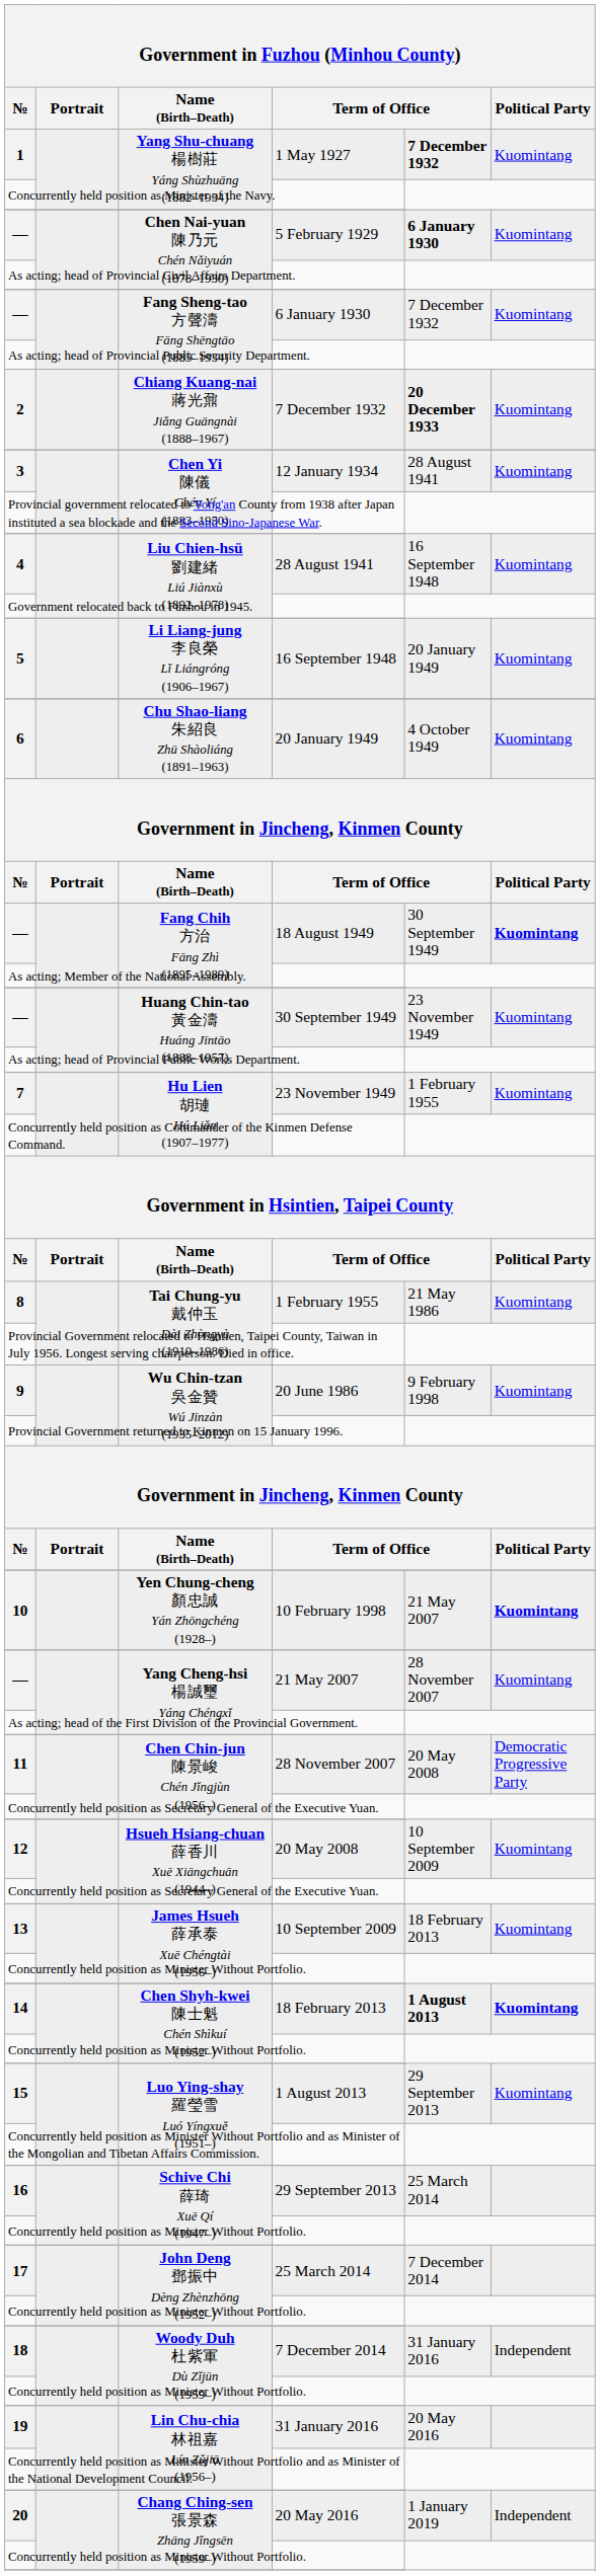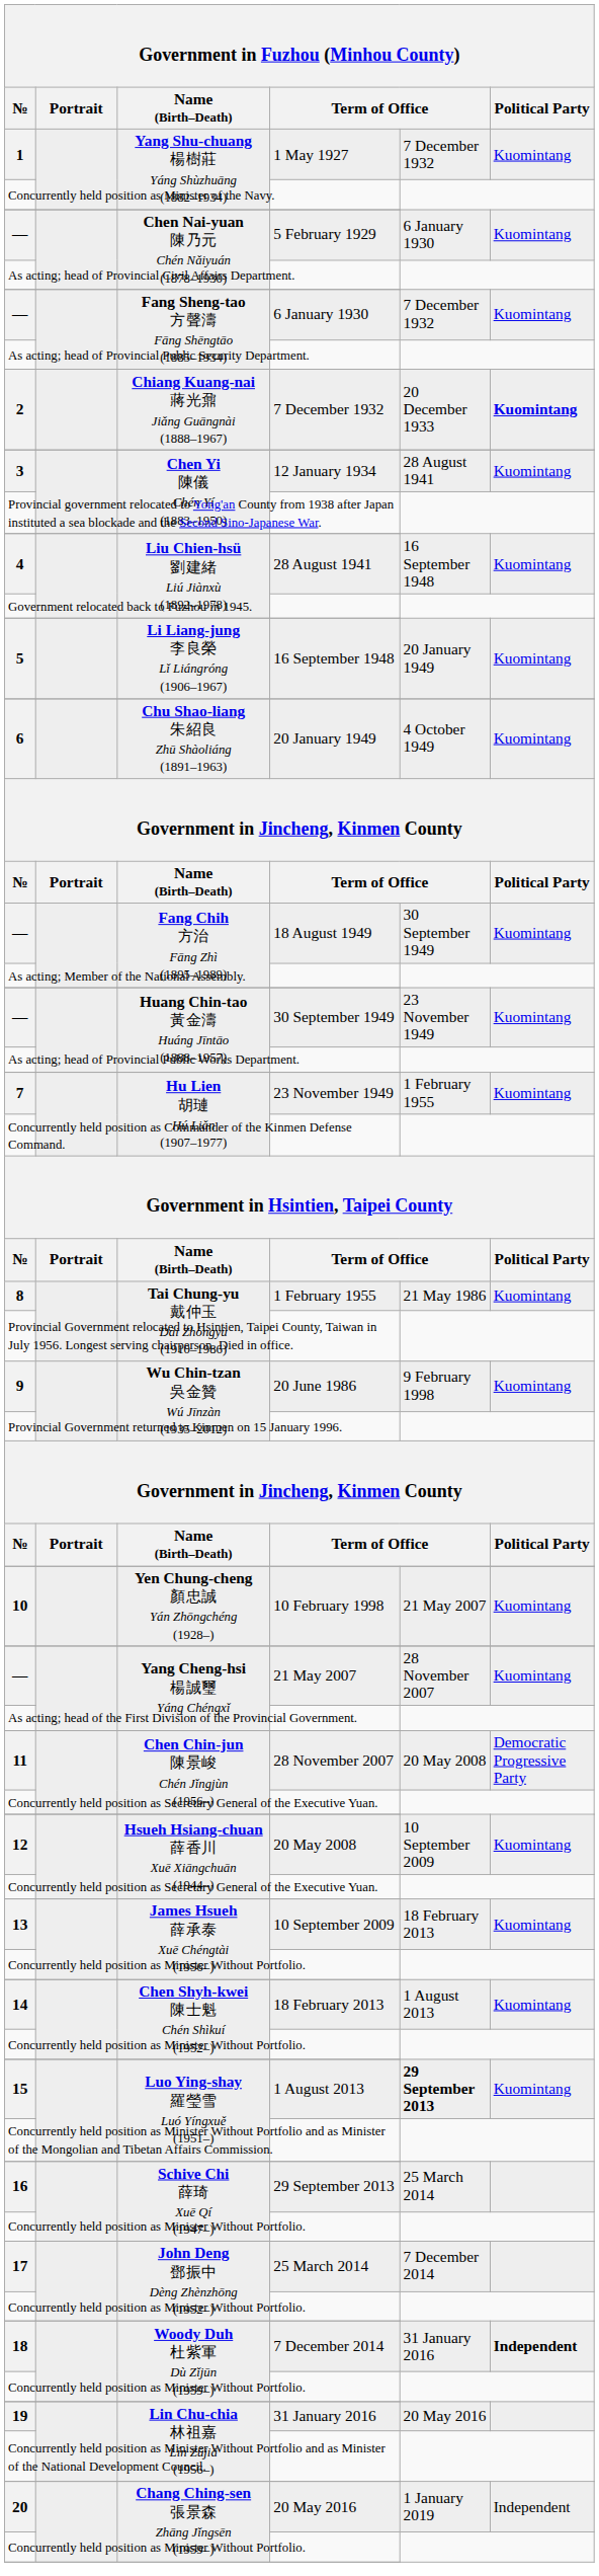Yang Shu-chuang 楊樹莊 Yáng Shùzhuāng (1882–1934) | column 5: bold -> normal
Chen Nai-yuan 陳乃元 Chén Nǎiyuán (1878–1930) | column 5: bold -> normal
Chiang Kuang-nai 蔣光鼐 Jiǎng Guāngnài (1888–1967) | column 5: bold -> normal
Chiang Kuang-nai 蔣光鼐 Jiǎng Guāngnài (1888–1967) | Political Party: normal -> bold
Fang Chih 方治 Fāng Zhì (1895–1989) | Political Party: bold -> normal
Yen Chung-cheng 顏忠誠 Yán Zhōngchéng (1928–) | Political Party: bold -> normal
Chen Shyh-kwei 陳士魁 Chén Shìkuí (1952–) | column 5: bold -> normal
Chen Shyh-kwei 陳士魁 Chén Shìkuí (1952–) | Political Party: bold -> normal
Luo Ying-shay 羅瑩雪 Luó Yíngxuě (1951–) | column 5: normal -> bold
Woody Duh 杜紫軍 Dù Zǐjūn (1959–) | Political Party: normal -> bold
